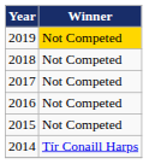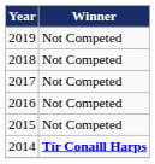2019 | Winner: gold background -> no background
2014 | Winner: normal -> bold
